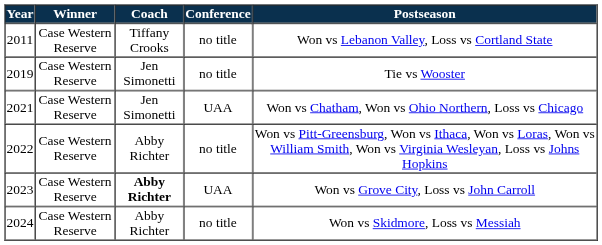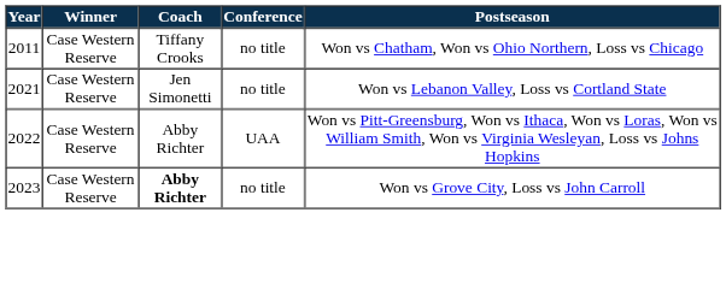2011 | Postseason: Won vs Lebanon Valley, Loss vs Cortland State -> Won vs Chatham, Won vs Ohio Northern, Loss vs Chicago
- row: 2019 | Case Western Reserve | Jen Simonetti | no title | Tie vs Wooster
2021 | Conference: UAA -> no title
2021 | Postseason: Won vs Chatham, Won vs Ohio Northern, Loss vs Chicago -> Won vs Lebanon Valley, Loss vs Cortland State
2022 | Conference: no title -> UAA
2023 | Conference: UAA -> no title
- row: 2024 | Case Western Reserve | Abby Richter | no title | Won vs Skidmore, Loss vs Messiah
